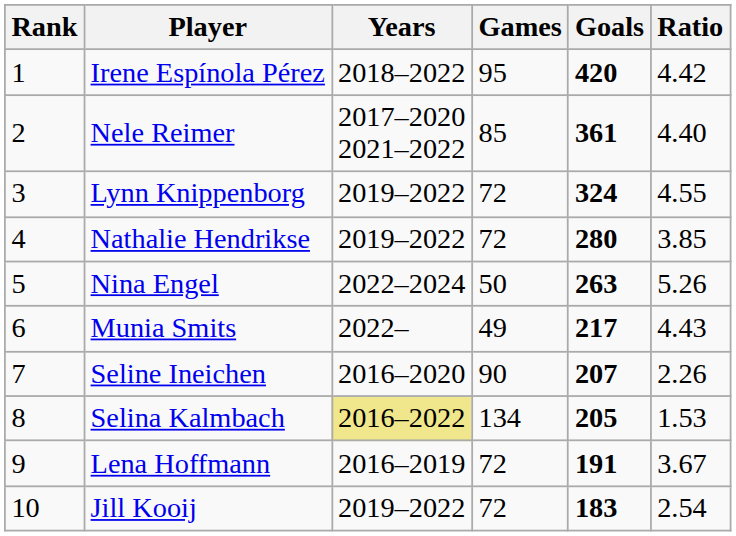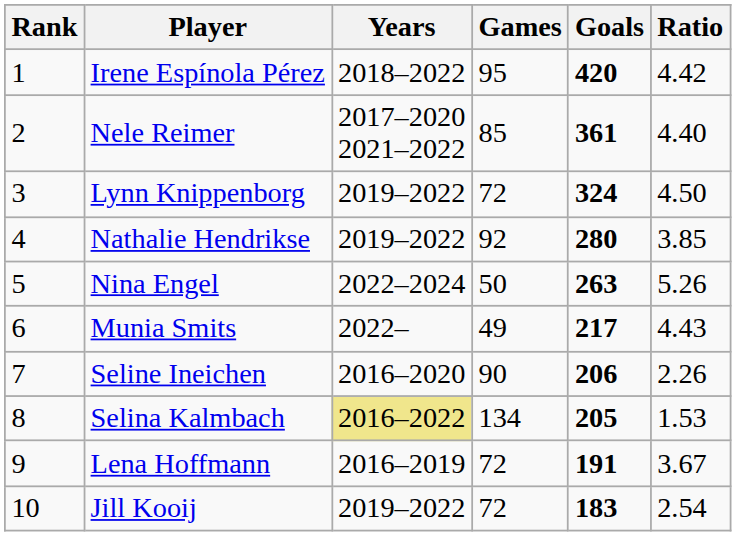Lynn Knippenborg | Ratio: 4.55 -> 4.50
Nathalie Hendrikse | Games: 72 -> 92
Seline Ineichen | Goals: 207 -> 206
